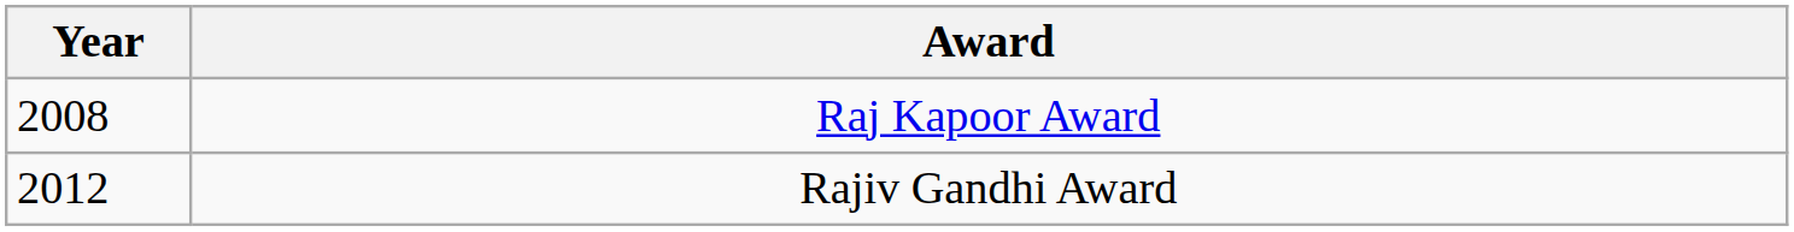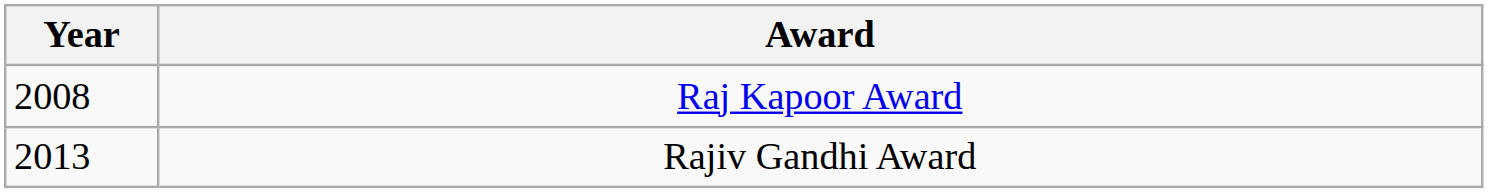Rajiv Gandhi Award | Year: 2012 -> 2013
